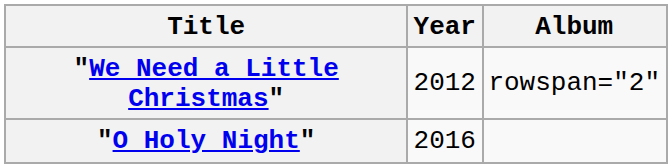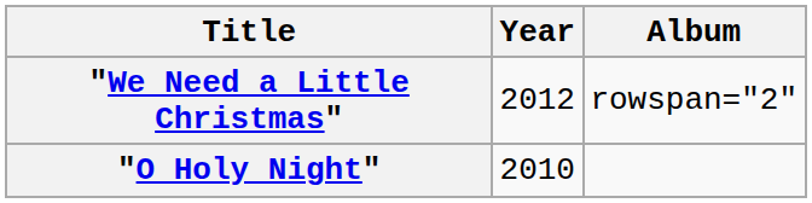"O Holy Night" | Year: 2016 -> 2010
